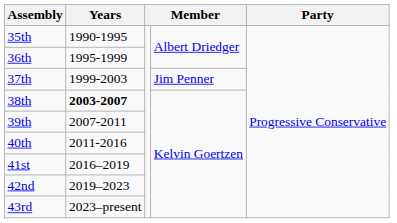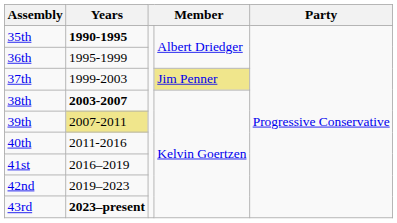35th | Years: normal -> bold
37th | column 4: no background -> khaki background
39th | Years: no background -> khaki background
43rd | Years: normal -> bold
